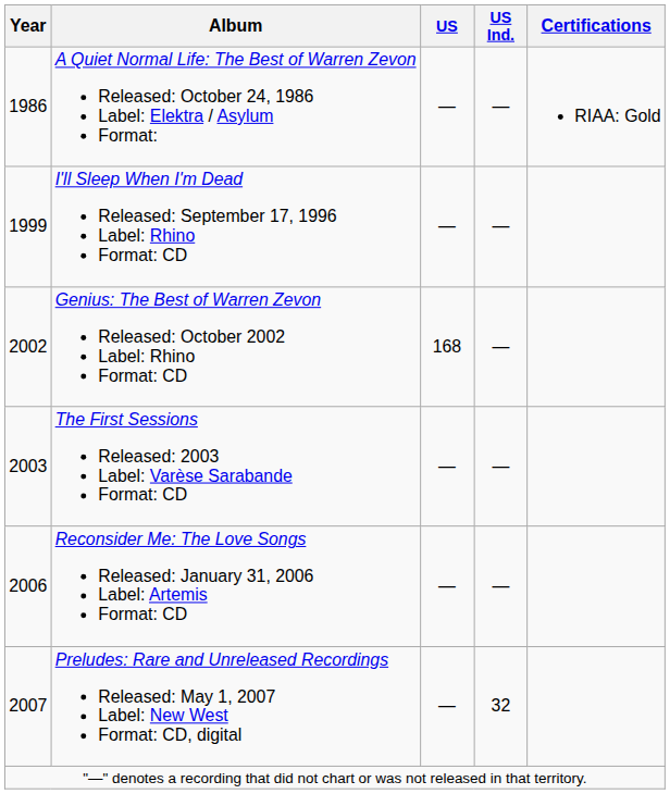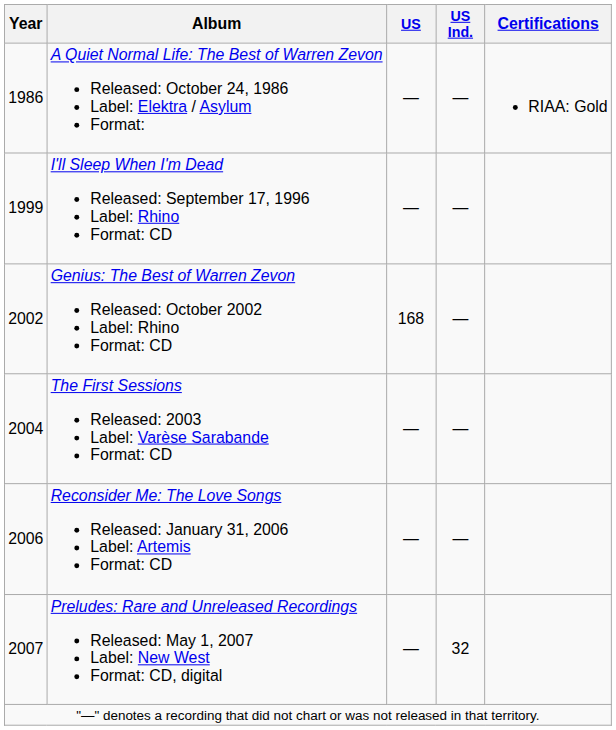row 5 | Year: 2003 -> 2004
